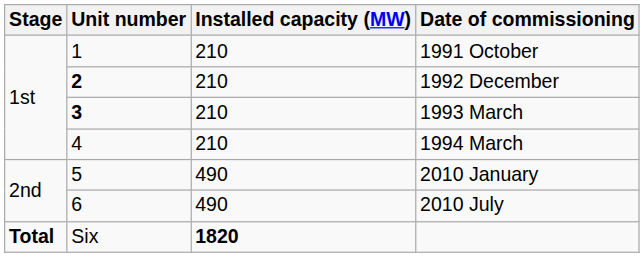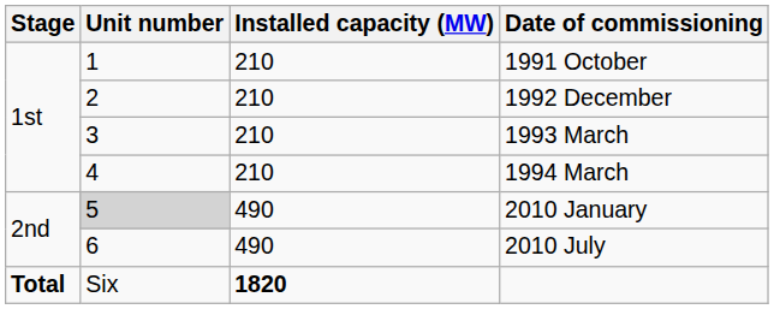1992 December | Unit number: bold -> normal
1993 March | Unit number: bold -> normal
2010 January | Unit number: no background -> lightgrey background
